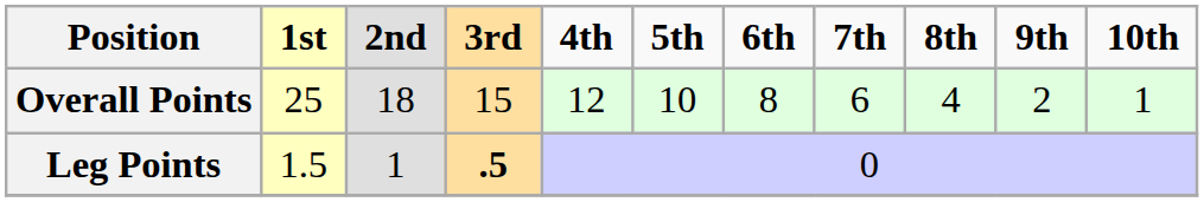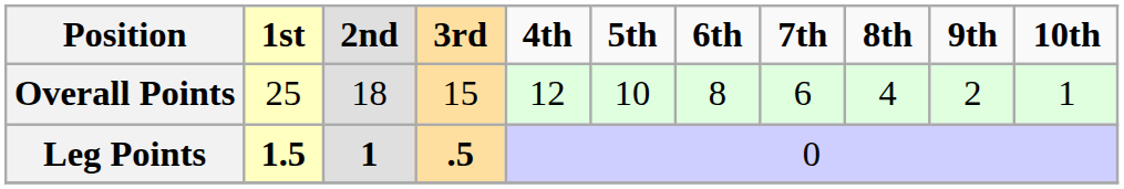Leg Points | 1st: normal -> bold
Leg Points | 2nd: normal -> bold
